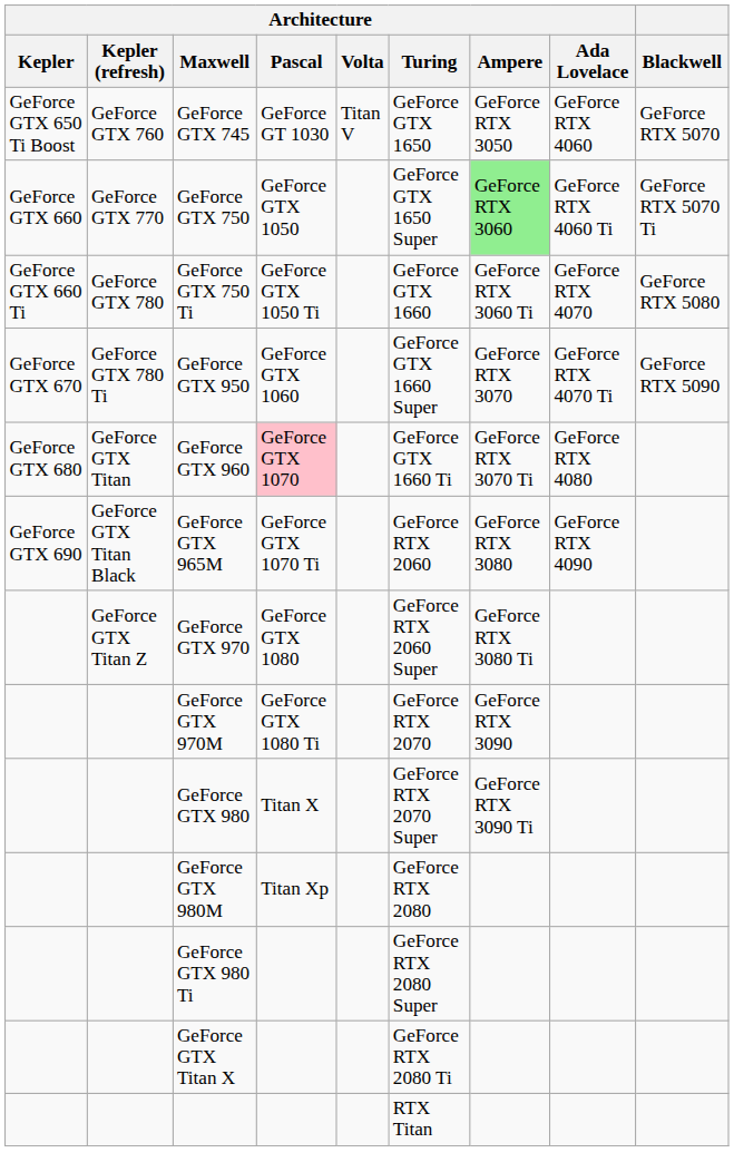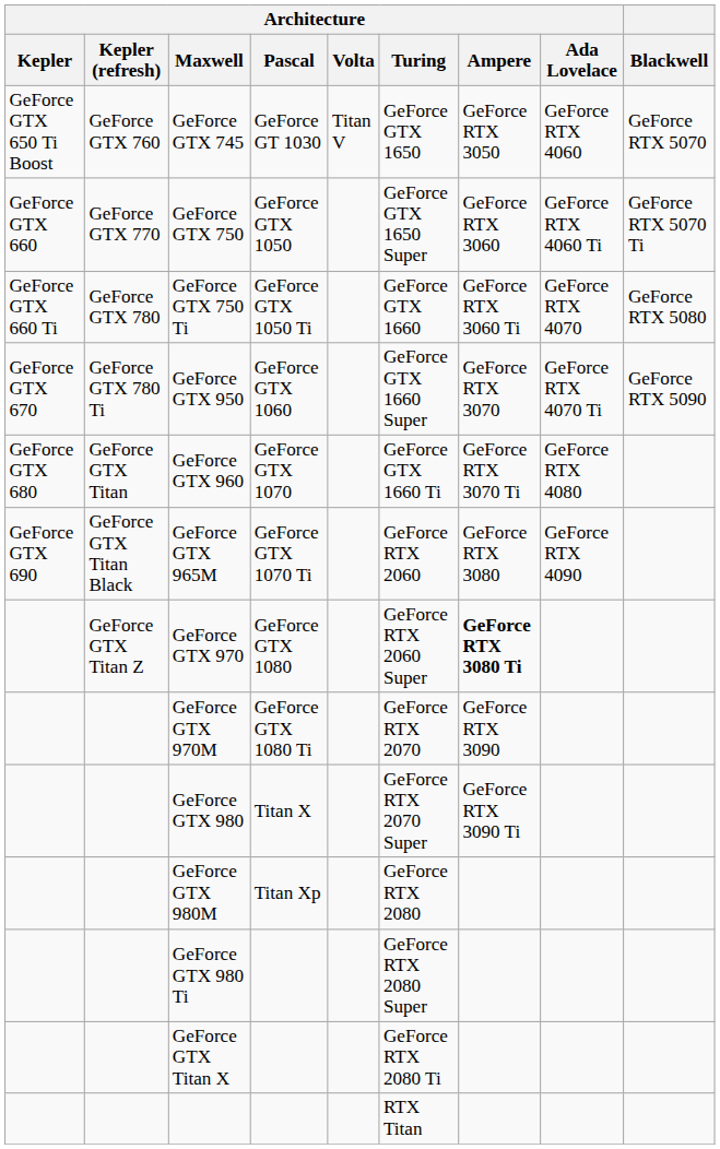GeForce GTX 750 | Architecture / Ampere: lightgreen background -> no background
GeForce GTX 960 | Architecture / Pascal: pink background -> no background
GeForce GTX 970 | Architecture / Ampere: normal -> bold
